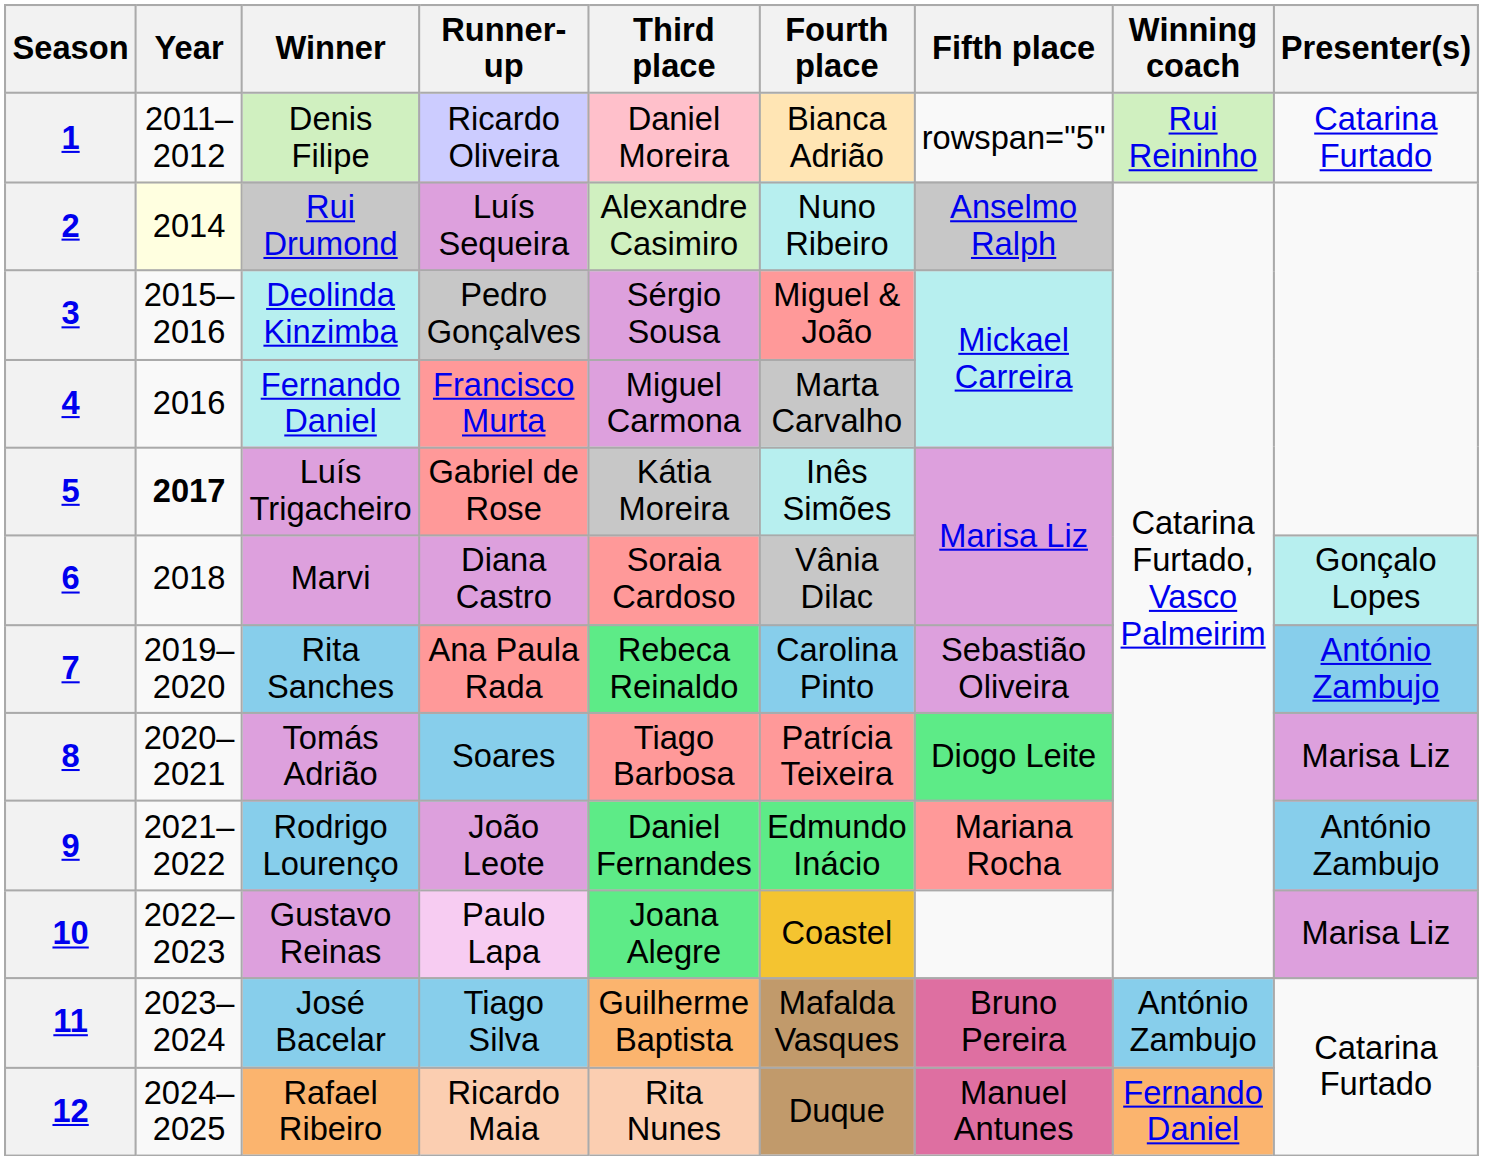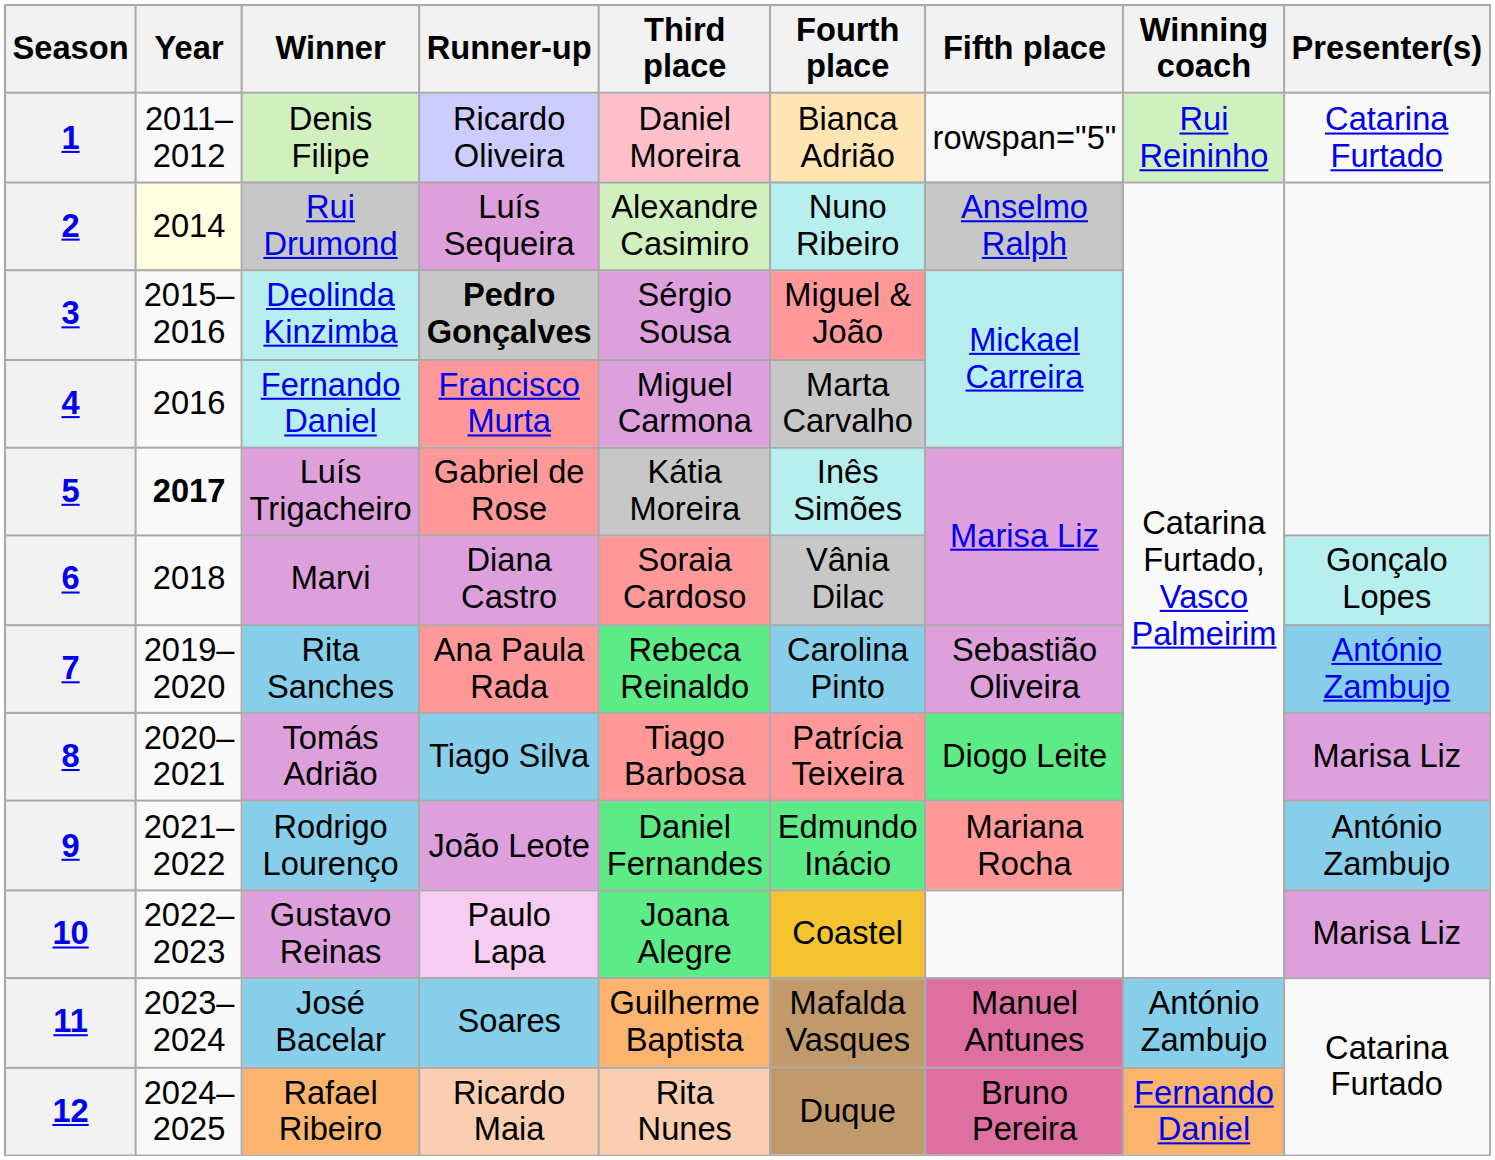3 | Runner-up: normal -> bold
8 | Runner-up: Soares -> Tiago Silva
11 | Runner-up: Tiago Silva -> Soares
11 | Fifth place: Bruno Pereira -> Manuel Antunes
12 | Fifth place: Manuel Antunes -> Bruno Pereira
